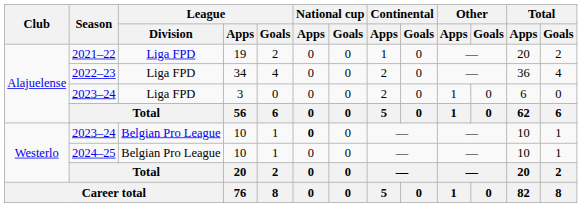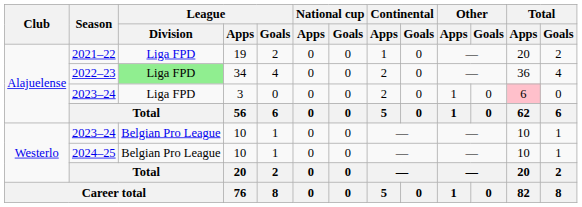2022–23 | League / Division: no background -> lightgreen background
2023–24 / 3 | Total / Apps: no background -> pink background
2023–24 / 10 | National cup / Apps: bold -> normal
